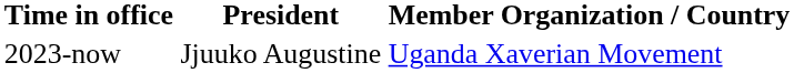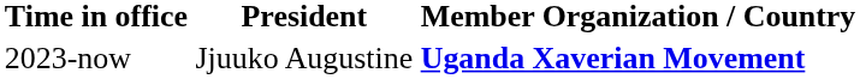2023-now | Member Organization / Country: normal -> bold
